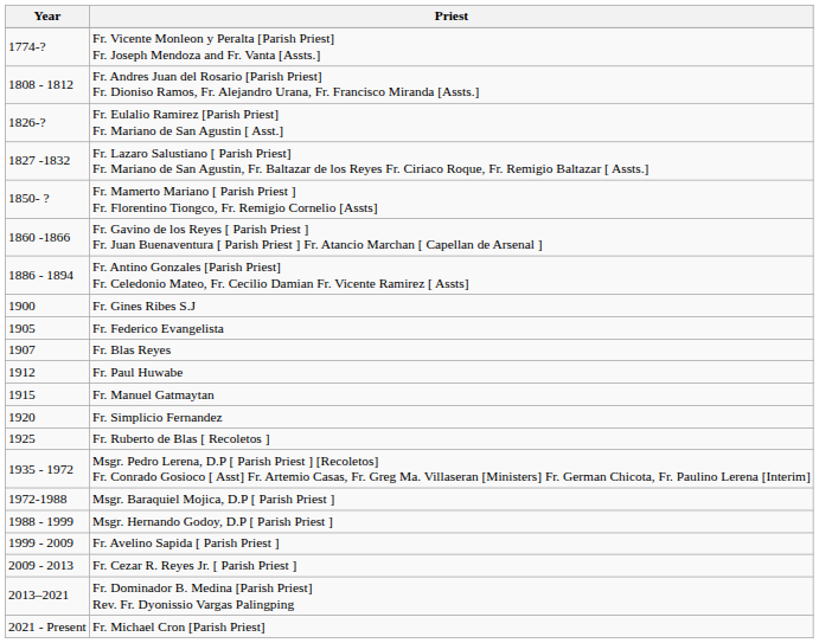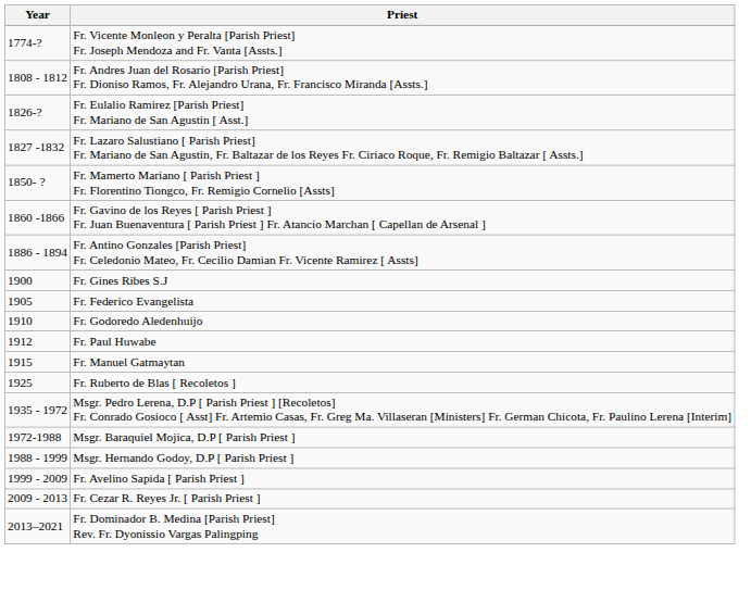- row: 1907 | Fr. Blas Reyes
+ row: 1910 | Fr. Godoredo Aledenhuijo
- row: 1920 | Fr. Simplicio Fernandez
- row: 2021 - Present | Fr. Michael Cron [Parish Priest]
